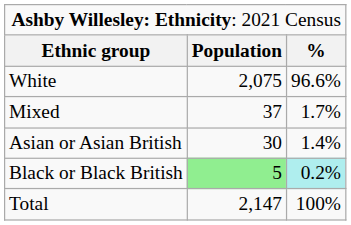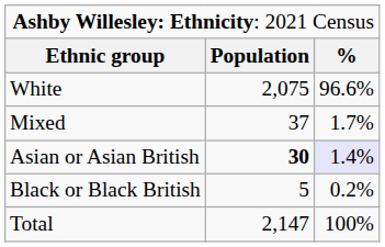Asian or Asian British | column 2: normal -> bold
Asian or Asian British | column 3: no background -> lavender background
Black or Black British | column 2: lightgreen background -> no background
Black or Black British | column 3: paleturquoise background -> no background
